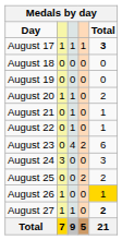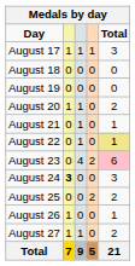August 17 | Total: bold -> normal
August 22 | Total: no background -> khaki background
August 23 | Total: no background -> pink background
August 24 | column 2: normal -> bold
August 26 | Total: gold background -> no background
August 27 | Total: bold -> normal
